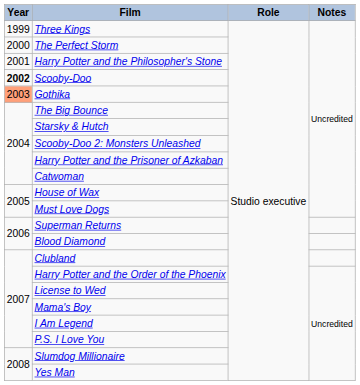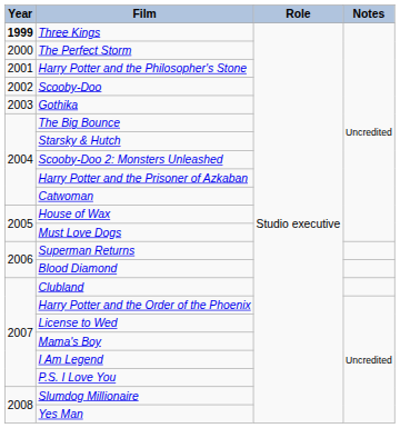Three Kings | Year: normal -> bold
Scooby-Doo | Year: bold -> normal
Gothika | Year: lightsalmon background -> no background
